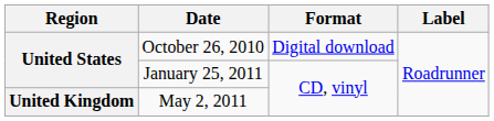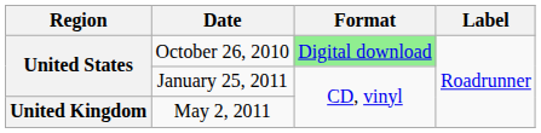October 26, 2010 | Format: no background -> lightgreen background
